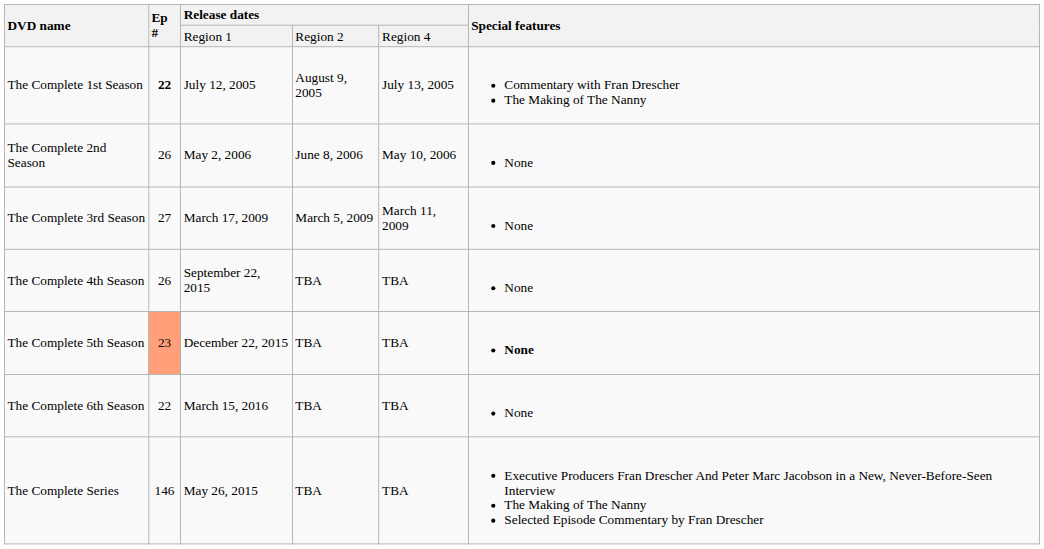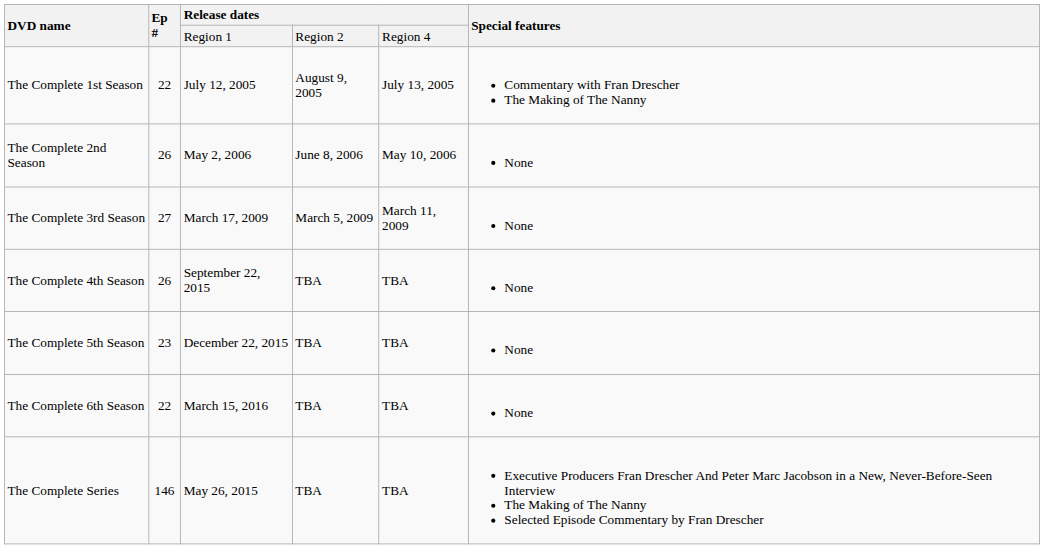The Complete 1st Season | column 2: bold -> normal
The Complete 5th Season | column 2: lightsalmon background -> no background
The Complete 5th Season | column 6: bold -> normal
